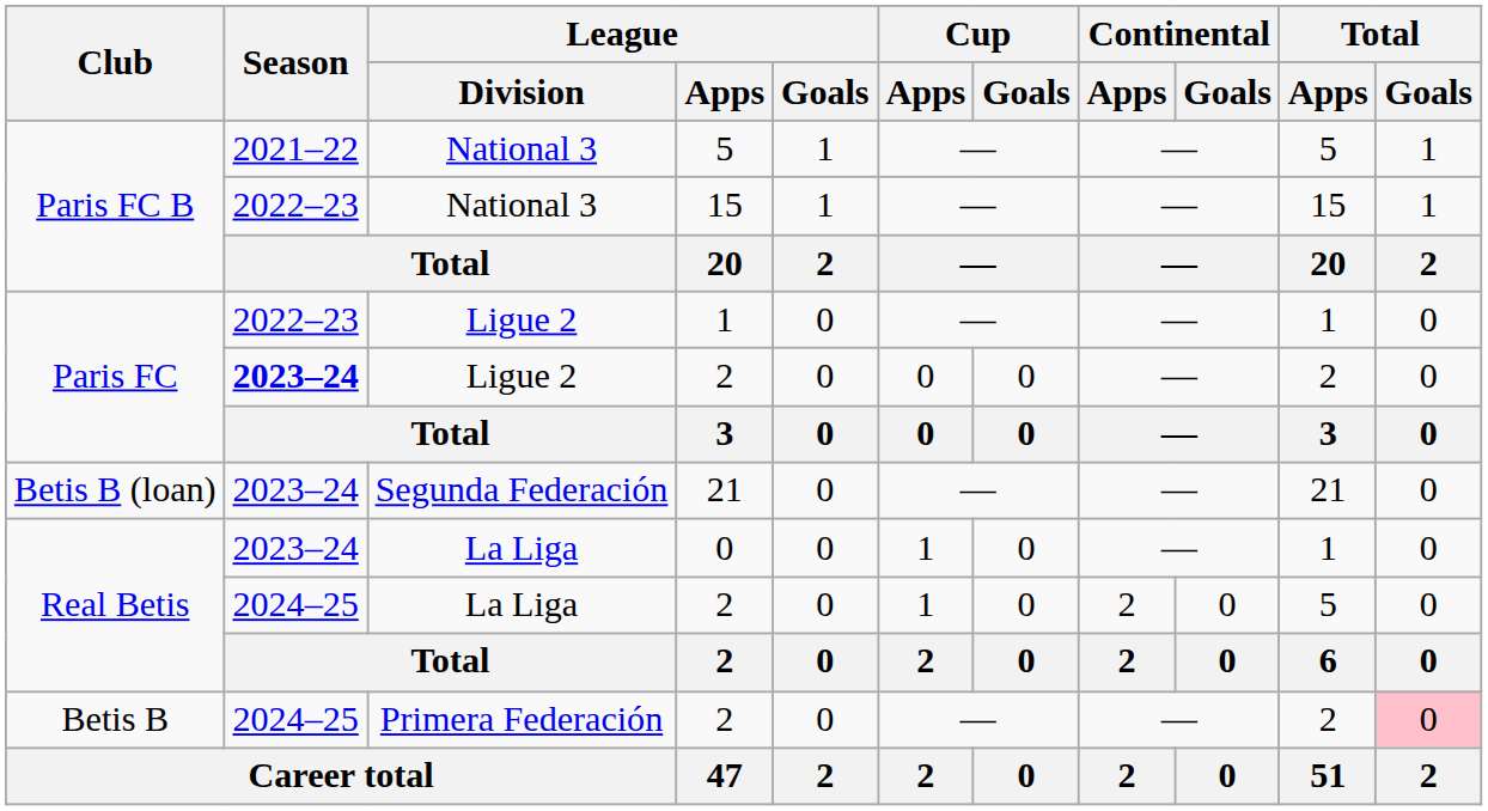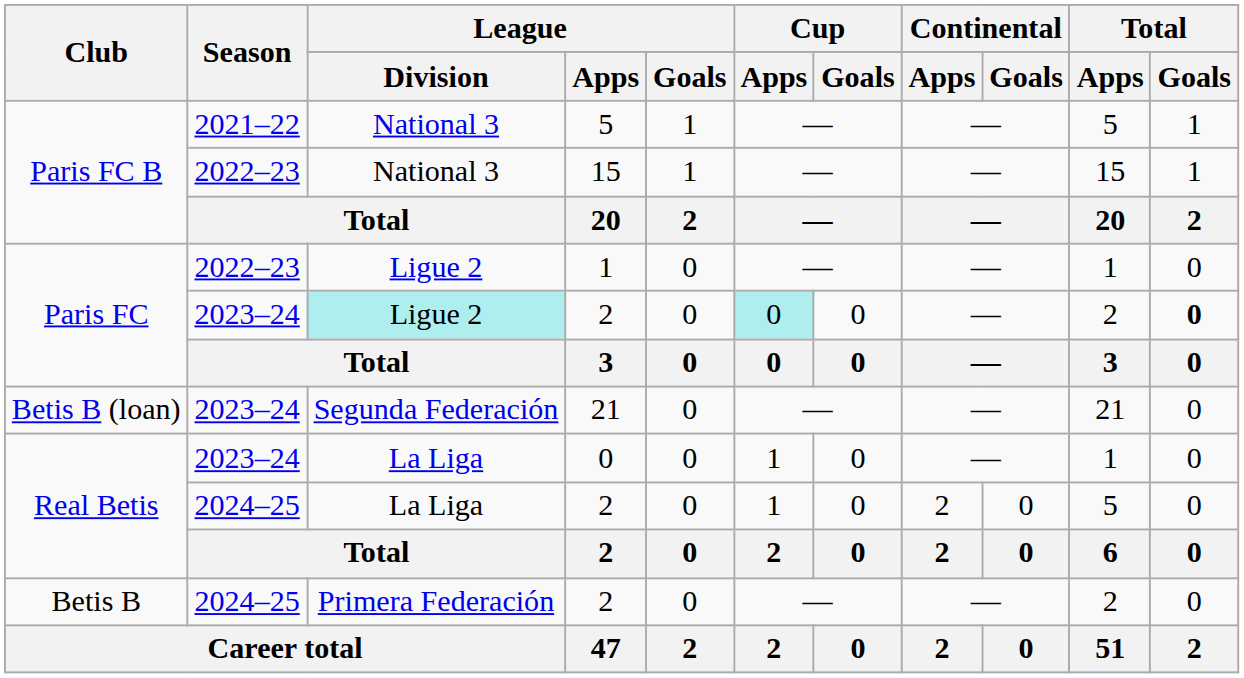Paris FC / 2 | Season: bold -> normal
Paris FC / 2 | League / Division: no background -> paleturquoise background
Paris FC / 2 | Cup / Apps: no background -> paleturquoise background
Paris FC / 2 | Total / Goals: normal -> bold
Betis B / 2 | Total / Goals: pink background -> no background
